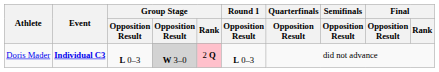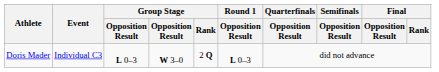Doris Mader | Event: bold -> normal
Doris Mader | column 4: lightgrey background -> no background
Doris Mader | Group Stage / Rank: pink background -> no background
